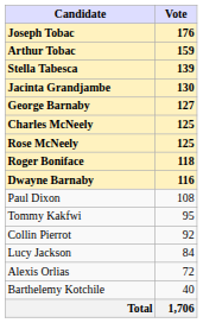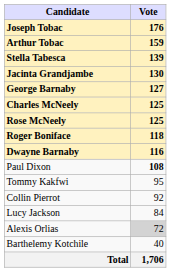Paul Dixon | Vote: normal -> bold
Alexis Orlias | Vote: no background -> lightgrey background
